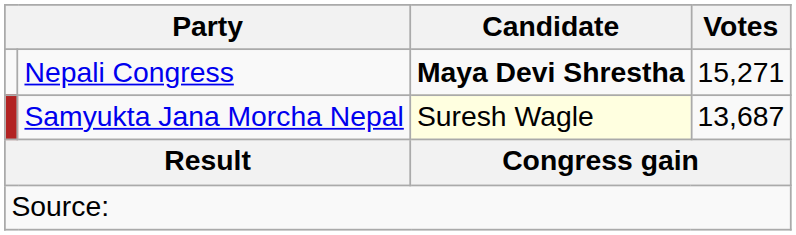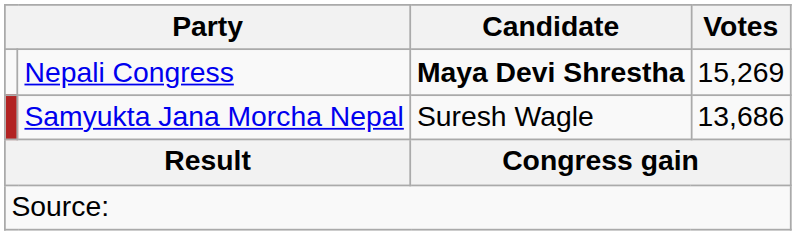Nepali Congress | Votes: 15,271 -> 15,269
Samyukta Jana Morcha Nepal | Candidate: lightyellow background -> no background
Samyukta Jana Morcha Nepal | Votes: 13,687 -> 13,686
